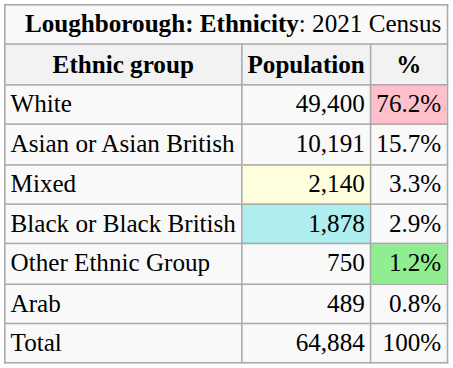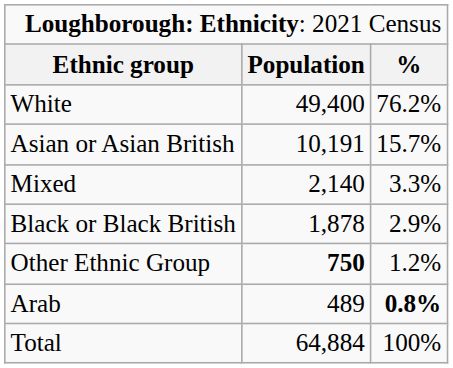White | column 3: pink background -> no background
Mixed | column 2: lightyellow background -> no background
Black or Black British | column 2: paleturquoise background -> no background
Other Ethnic Group | column 2: normal -> bold
Other Ethnic Group | column 3: lightgreen background -> no background
Arab | column 3: normal -> bold
